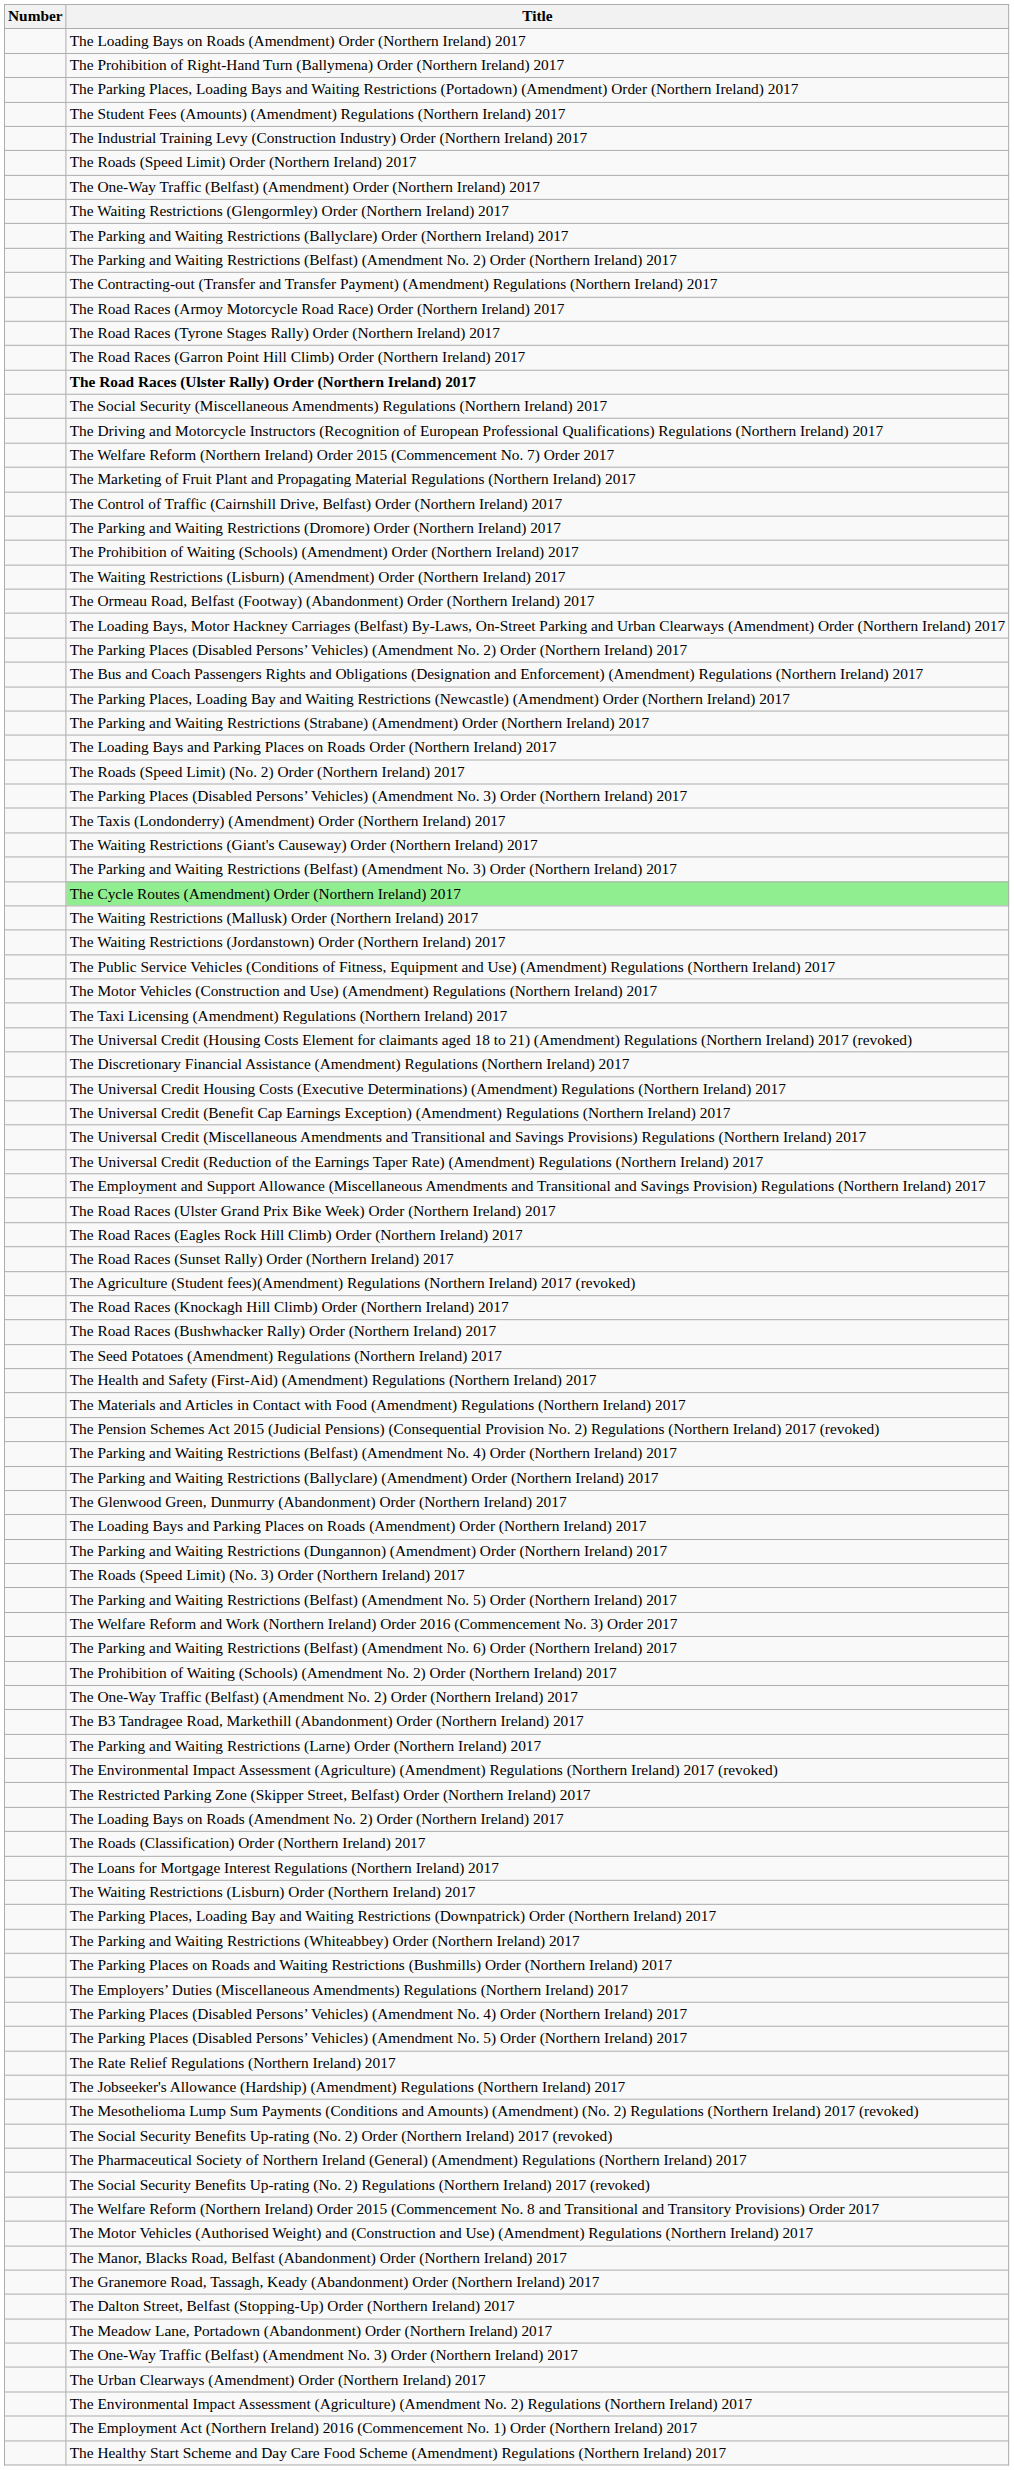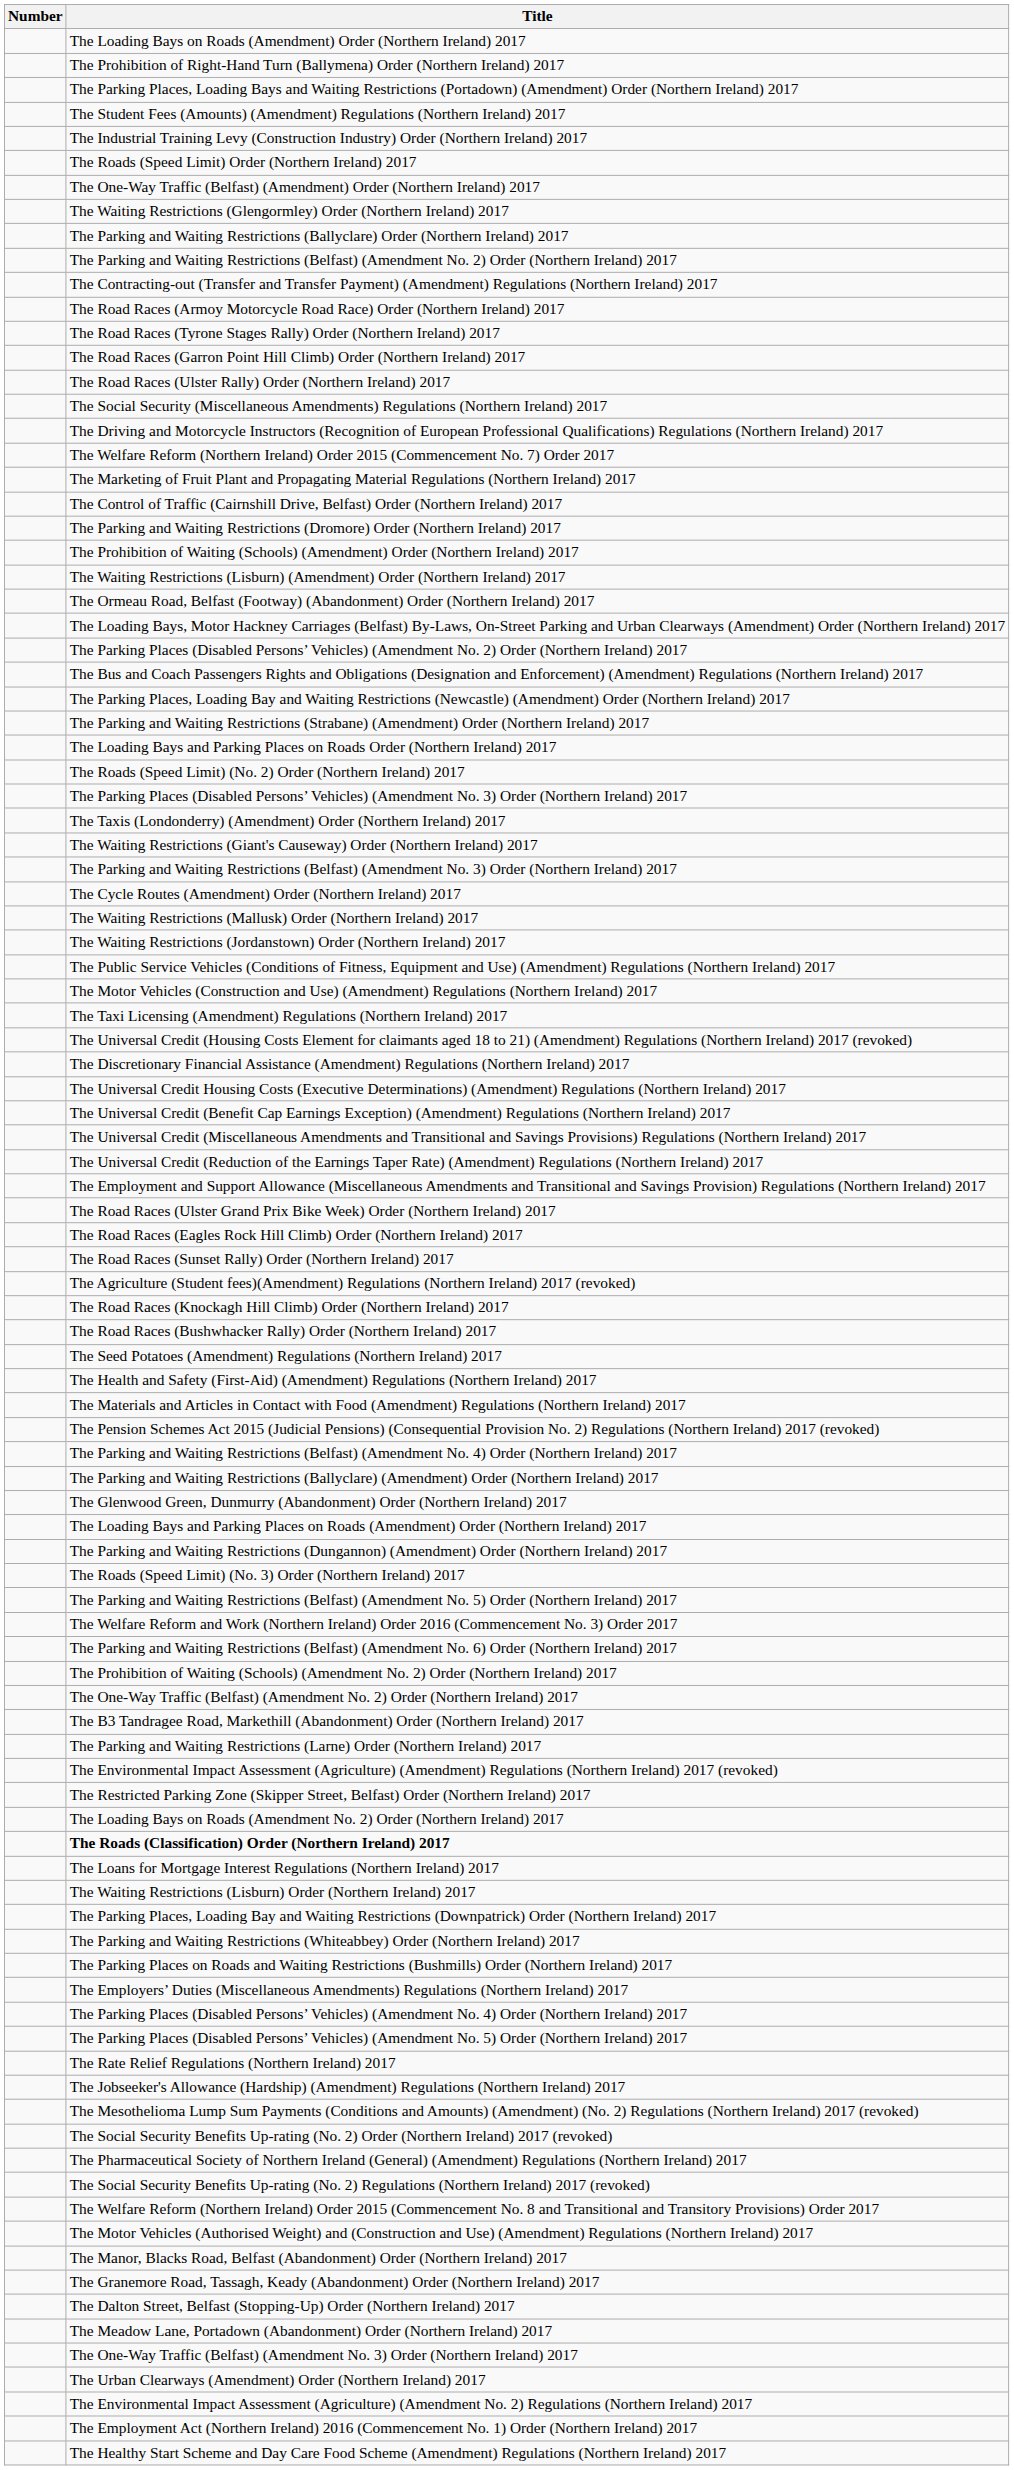The Road Races (Ulster Rally) Order (Northern Ireland) 2017 | Title: bold -> normal
The Cycle Routes (Amendment) Order (Northern Ireland) 2017 | Title: lightgreen background -> no background
The Roads (Classification) Order (Northern Ireland) 2017 | Title: normal -> bold
